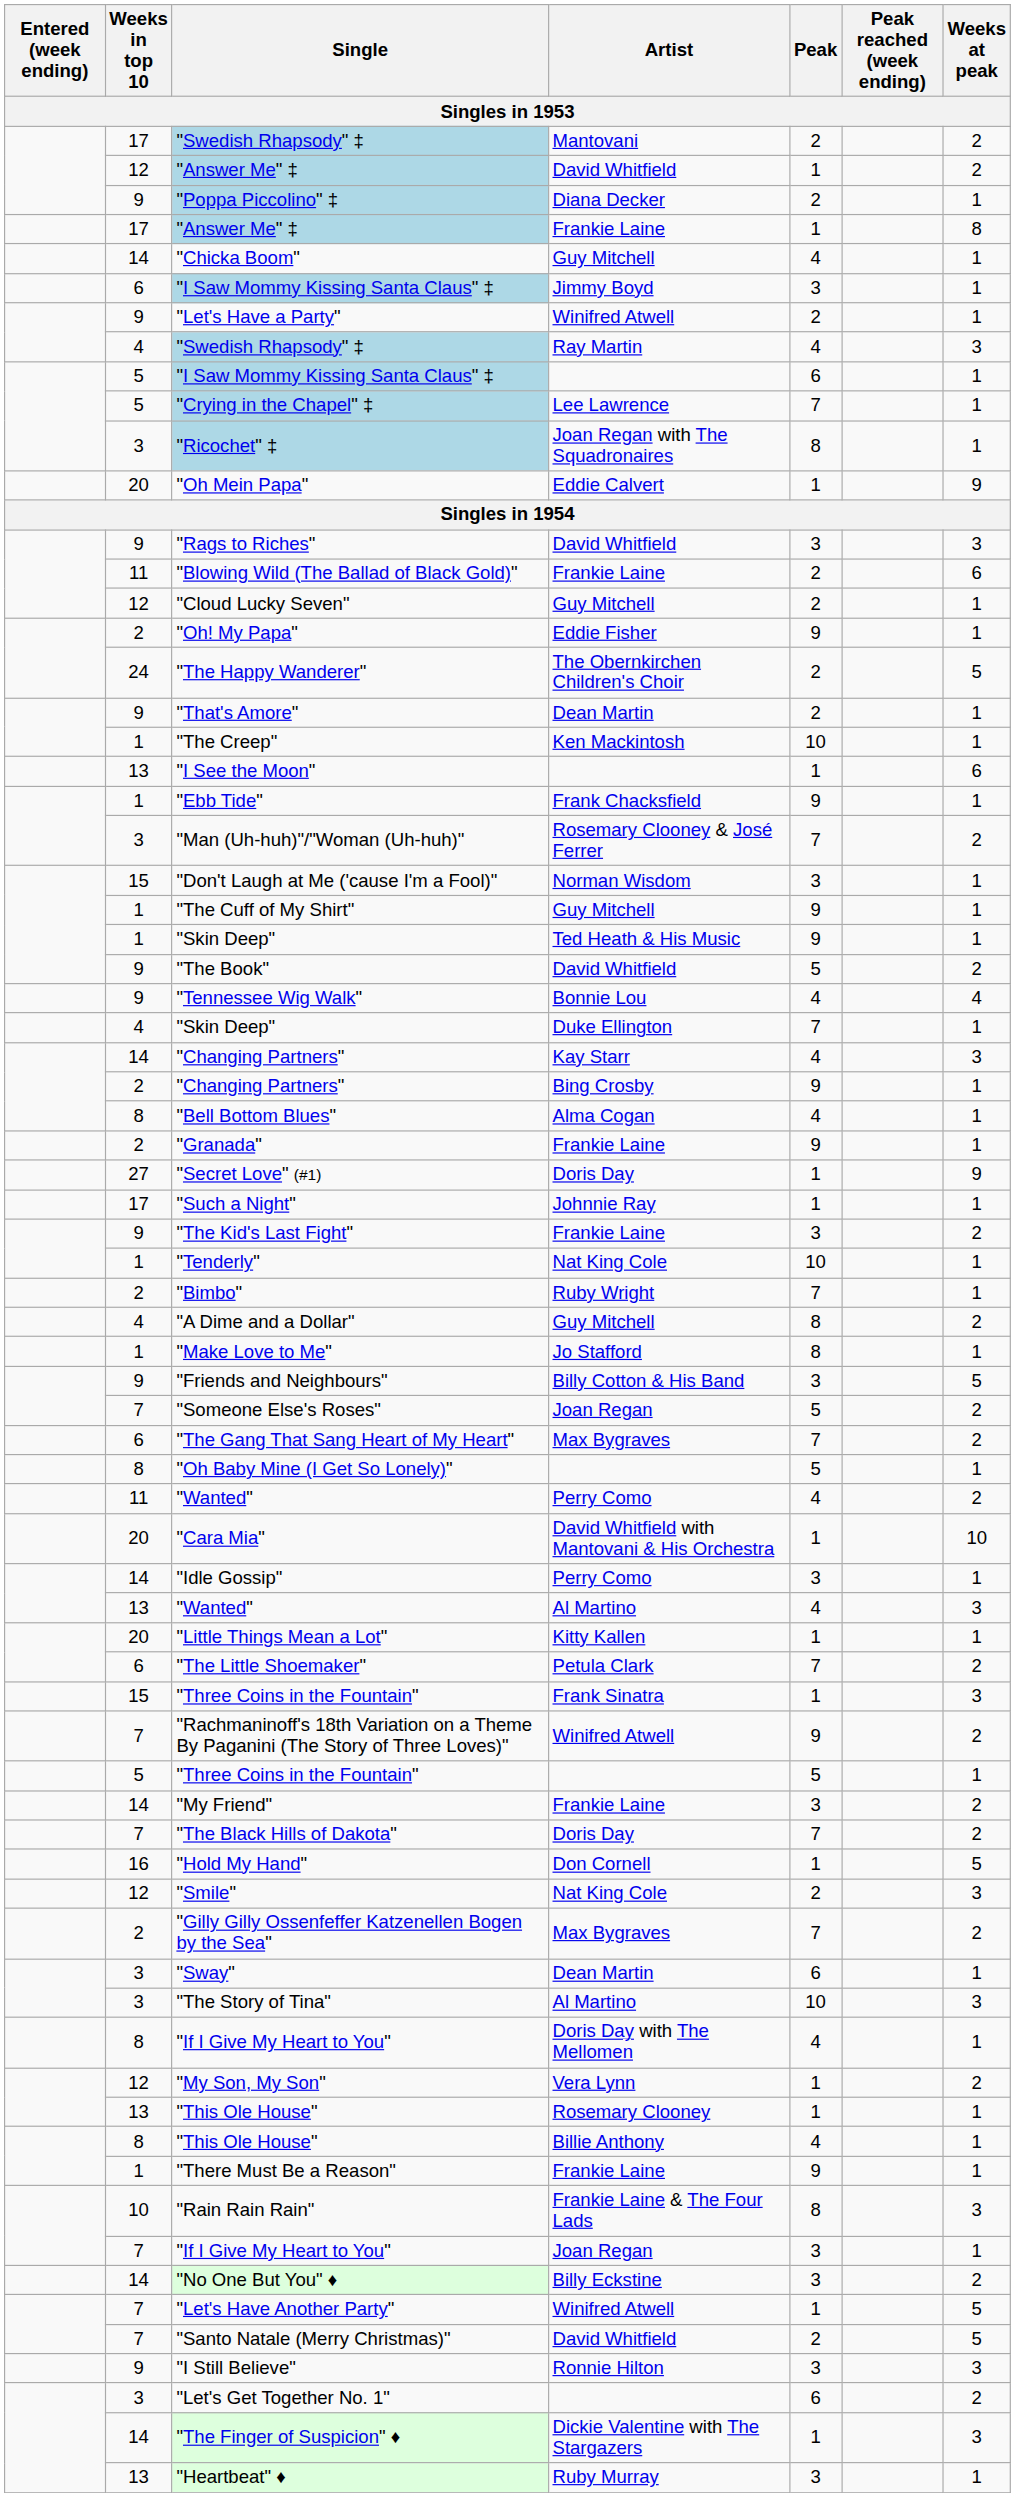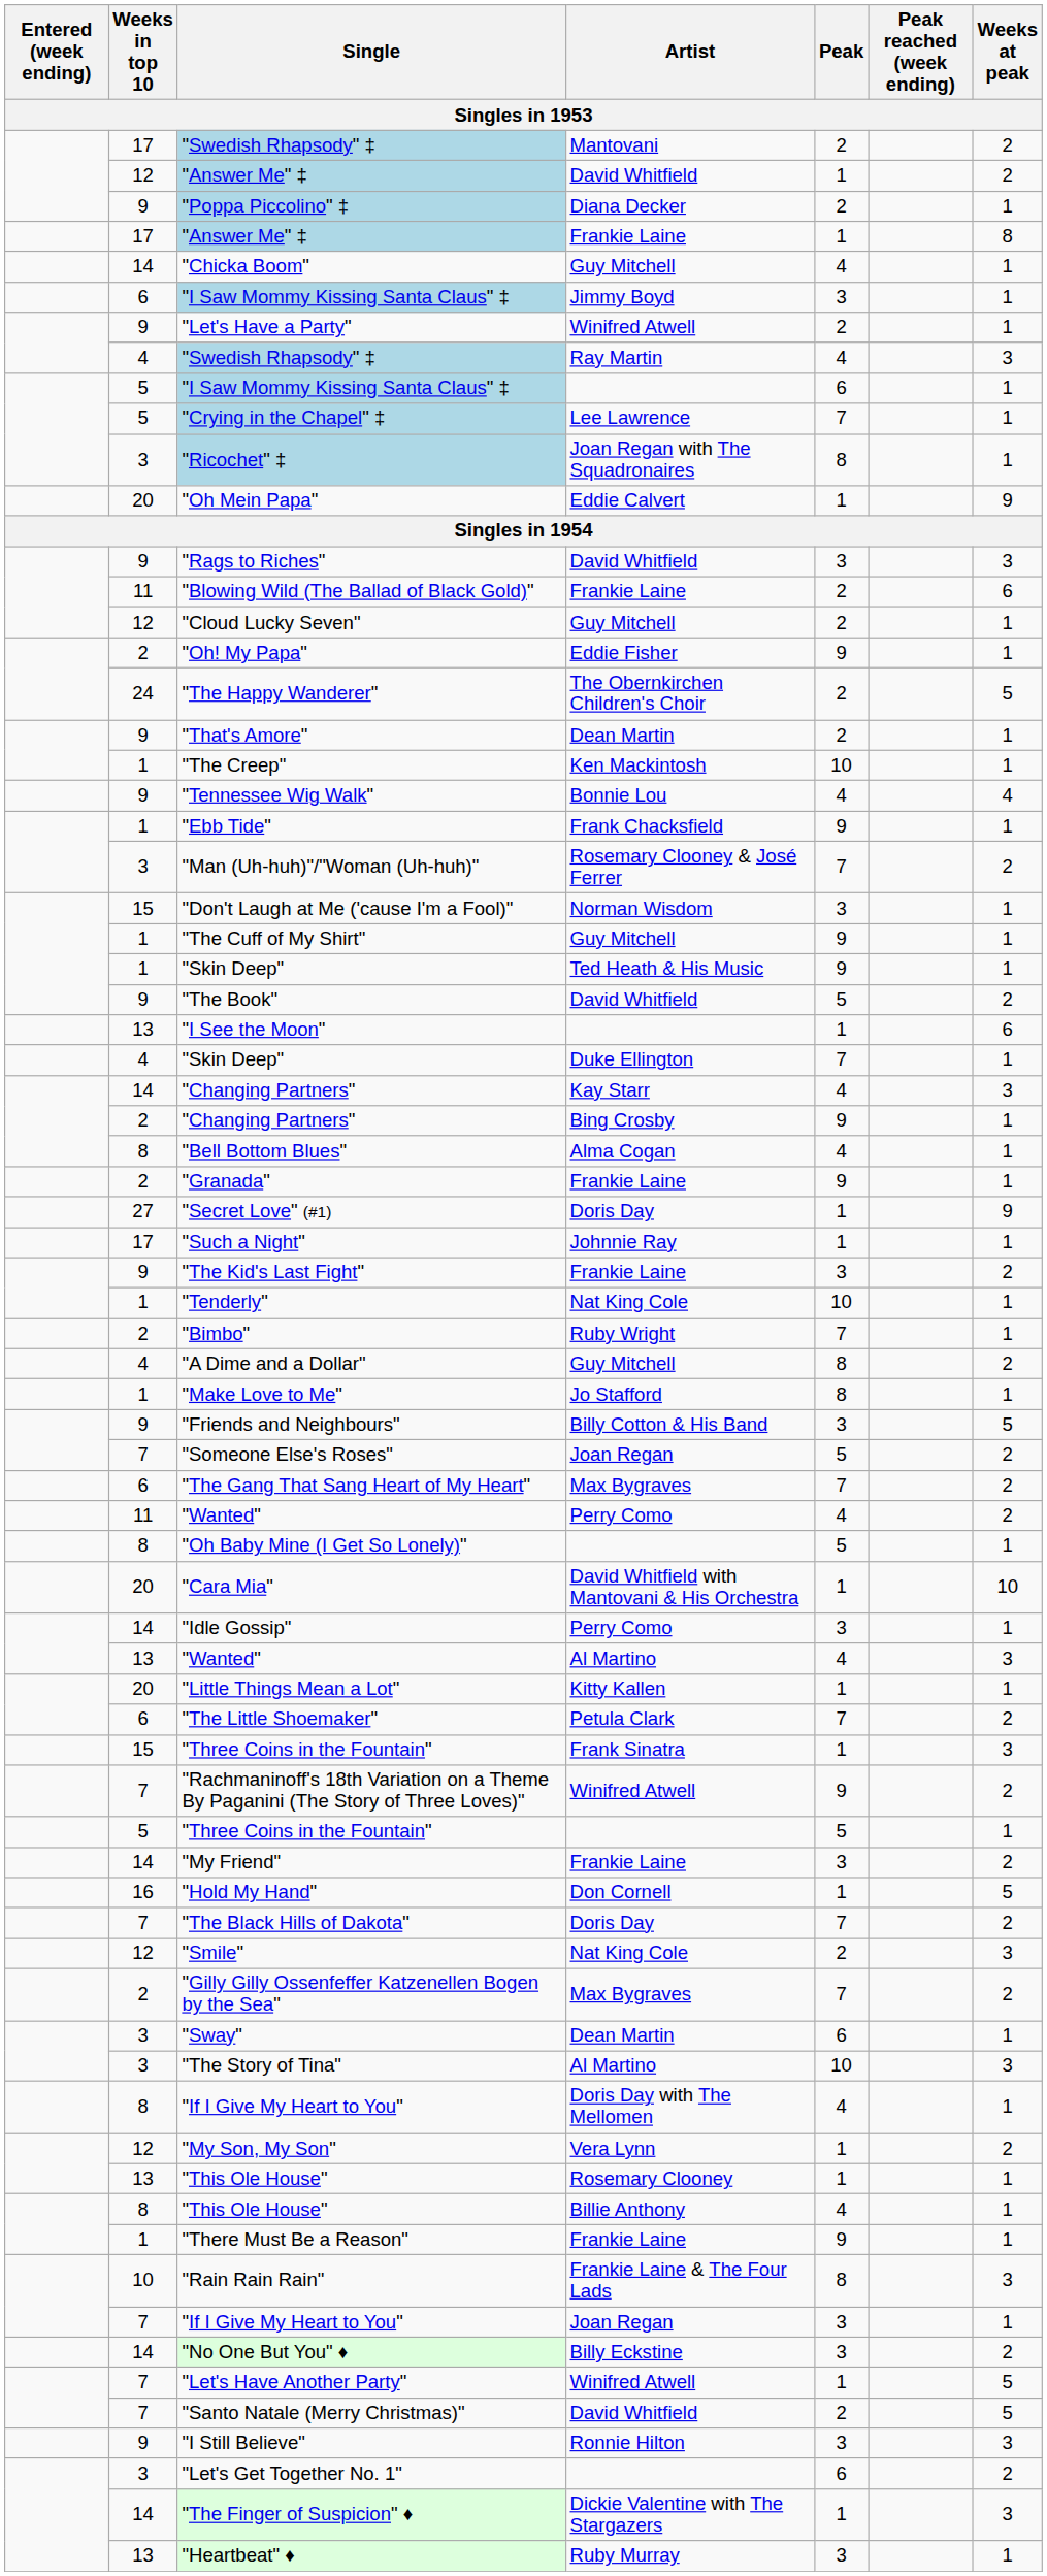rows swapped: "Tennessee Wig Walk" <-> "I See the Moon"
rows swapped: "Oh Baby Mine (I Get So Lonely)" <-> "Wanted" / Perry Como
rows swapped: "The Black Hills of Dakota" <-> "Hold My Hand"
